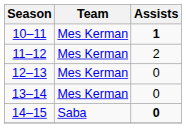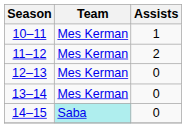10–11 | Assists: bold -> normal
14–15 | Team: no background -> paleturquoise background
14–15 | Assists: bold -> normal
